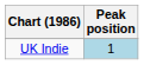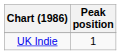UK Indie | Peak position: lightblue background -> no background
